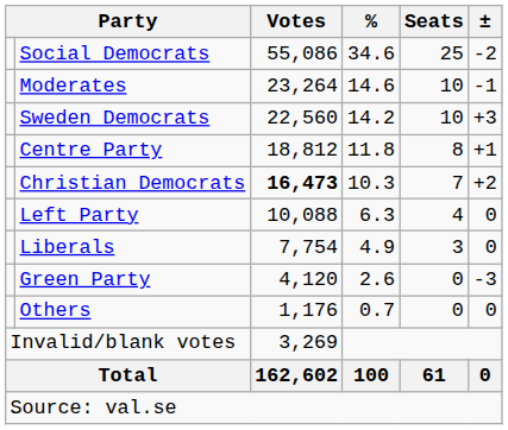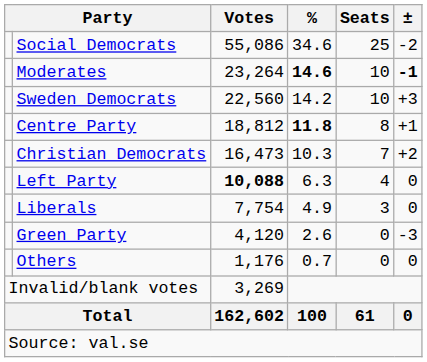Moderates | %: normal -> bold
Moderates | ±: normal -> bold
Centre Party | %: normal -> bold
Christian Democrats | Votes: bold -> normal
Left Party | Votes: normal -> bold
